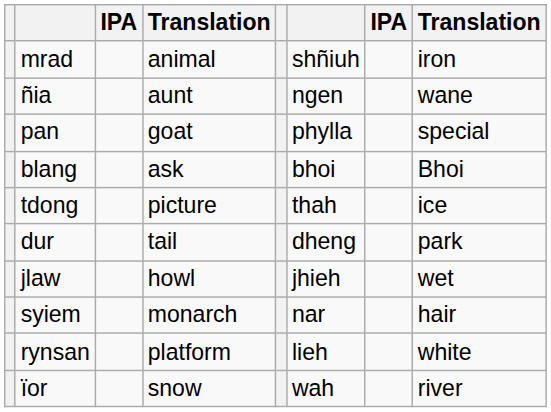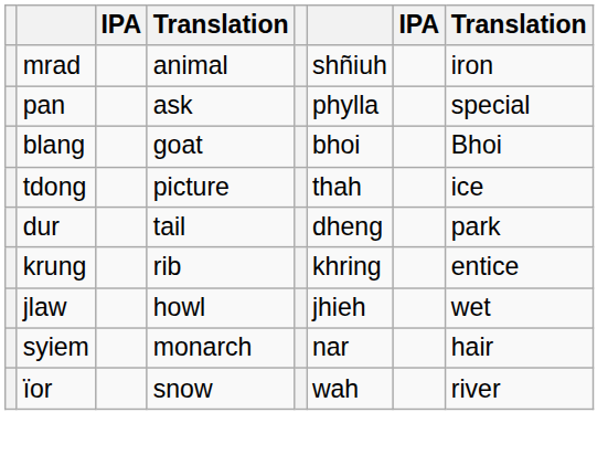- row: ñia | aunt | ngen | wane
pan | column 4: goat -> ask
blang | column 4: ask -> goat
+ row: krung | rib | khring | entice
- row: rynsan | platform | lieh | white
